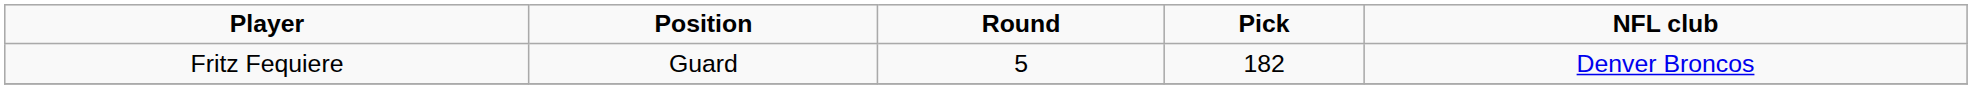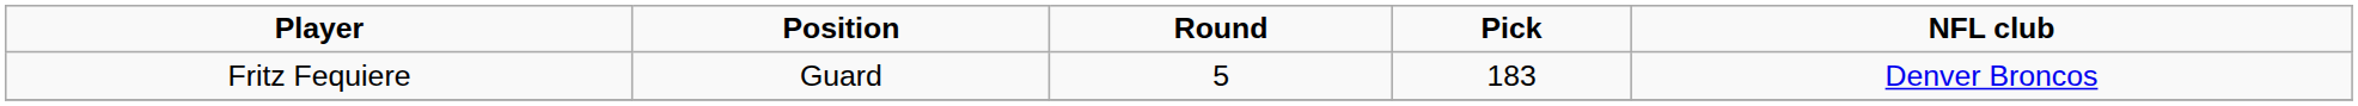Fritz Fequiere | Pick: 182 -> 183
